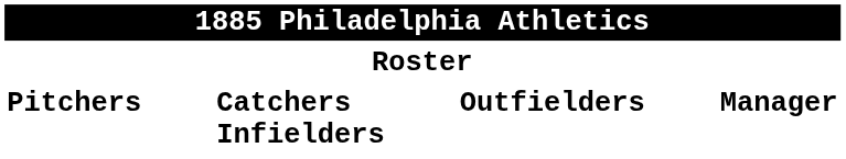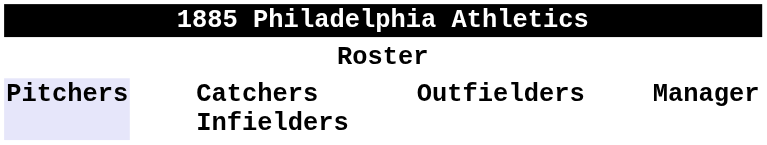Pitchers | column 1: no background -> lavender background
